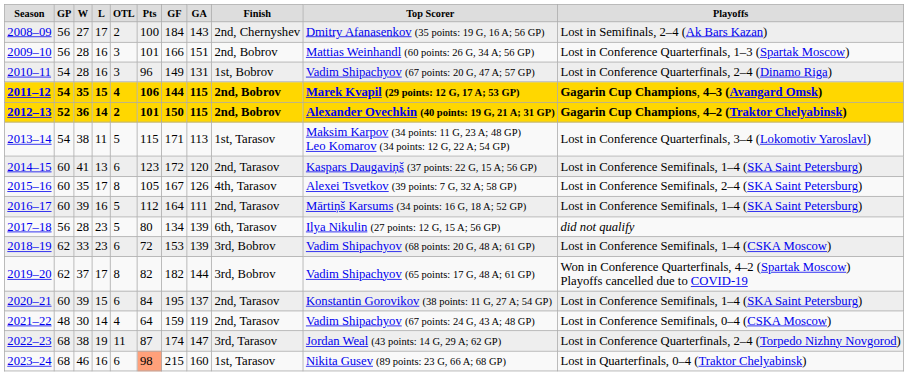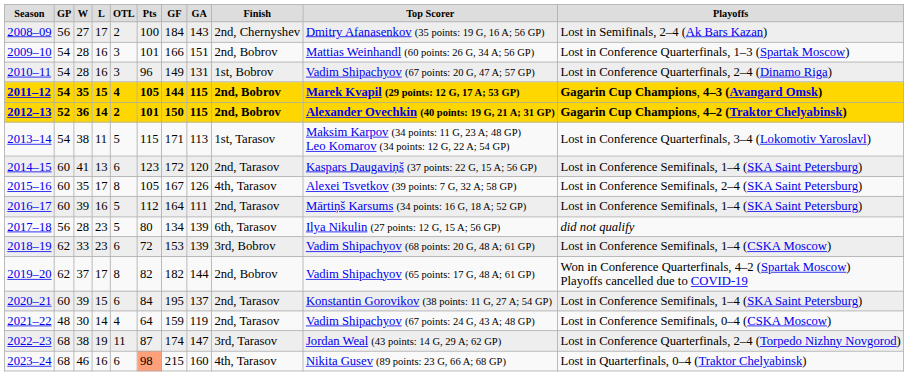2009–10 | GP: 56 -> 54
2011–12 | Pts: 106 -> 105
2019–20 | Finish: 3rd, Bobrov -> 2nd, Bobrov
2023–24 | Finish: 1st, Tarasov -> 4th, Tarasov
